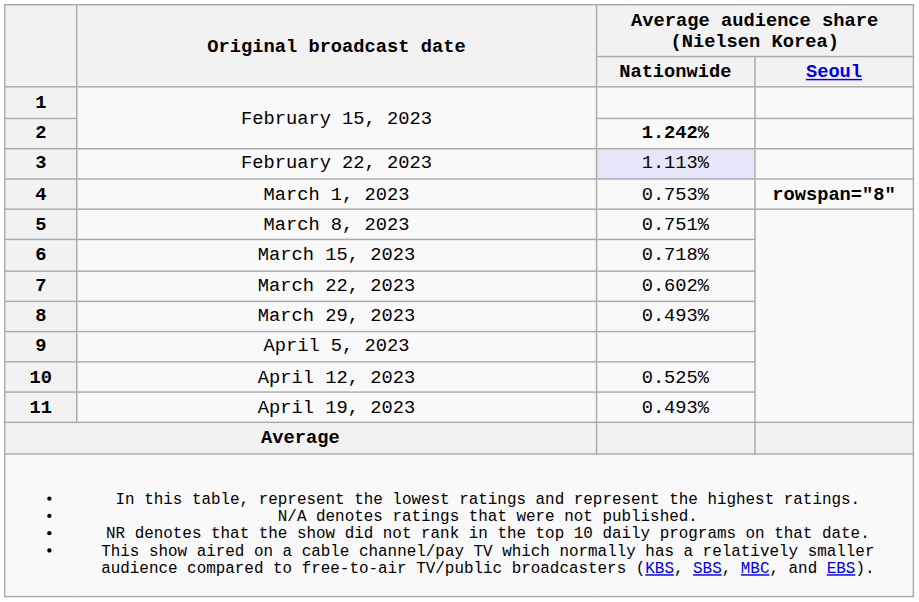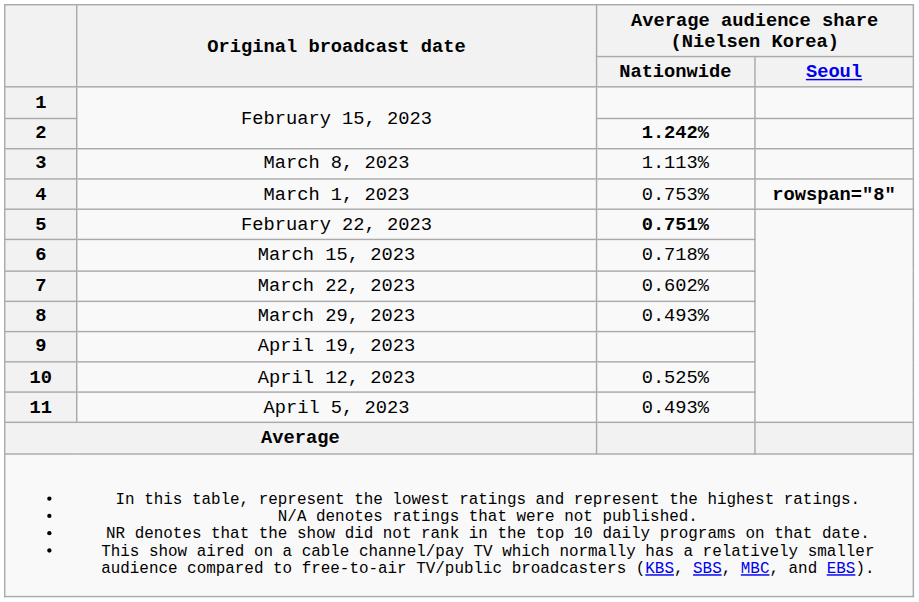3 | Original broadcast date: February 22, 2023 -> March 8, 2023
3 | Average audience share (Nielsen Korea) / Nationwide: lavender background -> no background
5 | Original broadcast date: March 8, 2023 -> February 22, 2023
5 | Average audience share (Nielsen Korea) / Nationwide: normal -> bold
9 | Original broadcast date: April 5, 2023 -> April 19, 2023
11 | Original broadcast date: April 19, 2023 -> April 5, 2023
